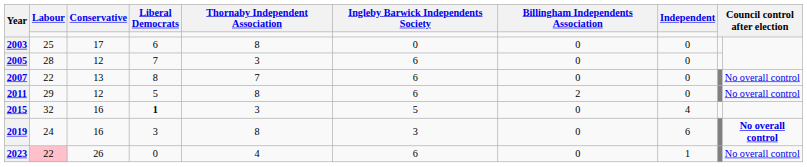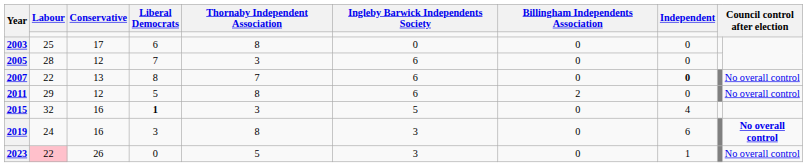2007 | Independent: normal -> bold
2023 | Thornaby Independent Association: 4 -> 5
2023 | Ingleby Barwick Independents Society: 6 -> 3
